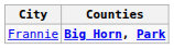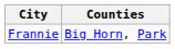Frannie | Counties: bold -> normal
